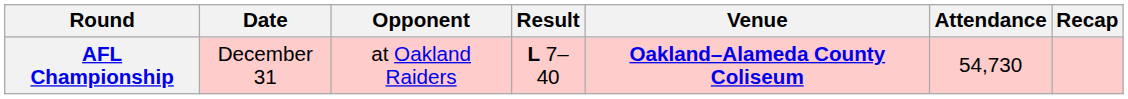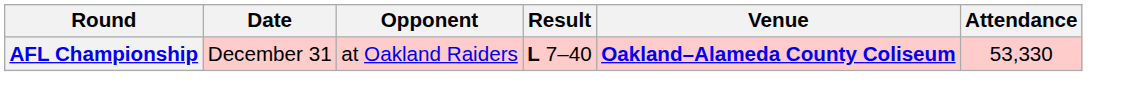- column: Recap
AFL Championship | Attendance: 54,730 -> 53,330
